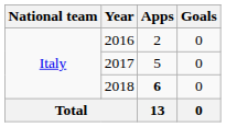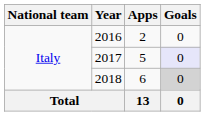2017 | Goals: no background -> lavender background
2018 | Apps: bold -> normal
2018 | Goals: no background -> lightgrey background
